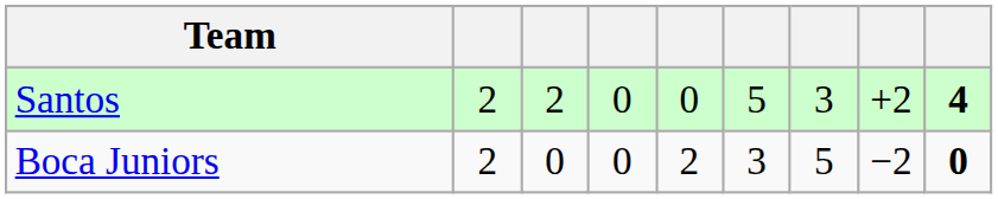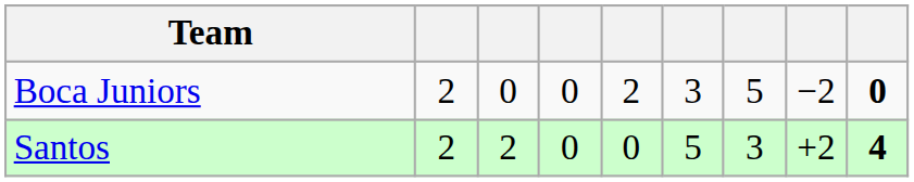rows swapped: Santos <-> Boca Juniors
